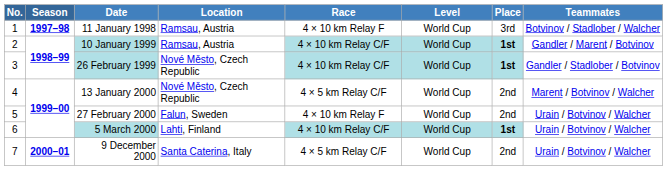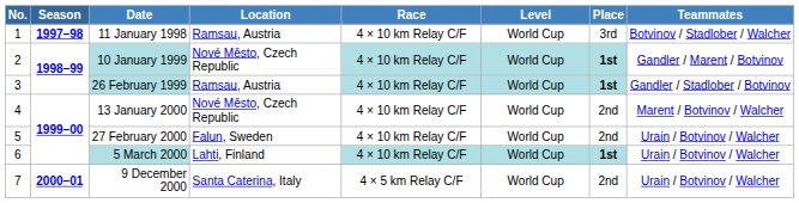11 January 1998 | Race: 4 × 10 km Relay F -> 4 × 10 km Relay C/F
10 January 1999 | Location: Ramsau, Austria -> Nové Město, Czech Republic
26 February 1999 | Location: Nové Město, Czech Republic -> Ramsau, Austria
13 January 2000 | Race: 4 × 5 km Relay C/F -> 4 × 10 km Relay C/F
27 February 2000 | Race: 4 × 10 km Relay F -> 4 × 10 km Relay C/F
